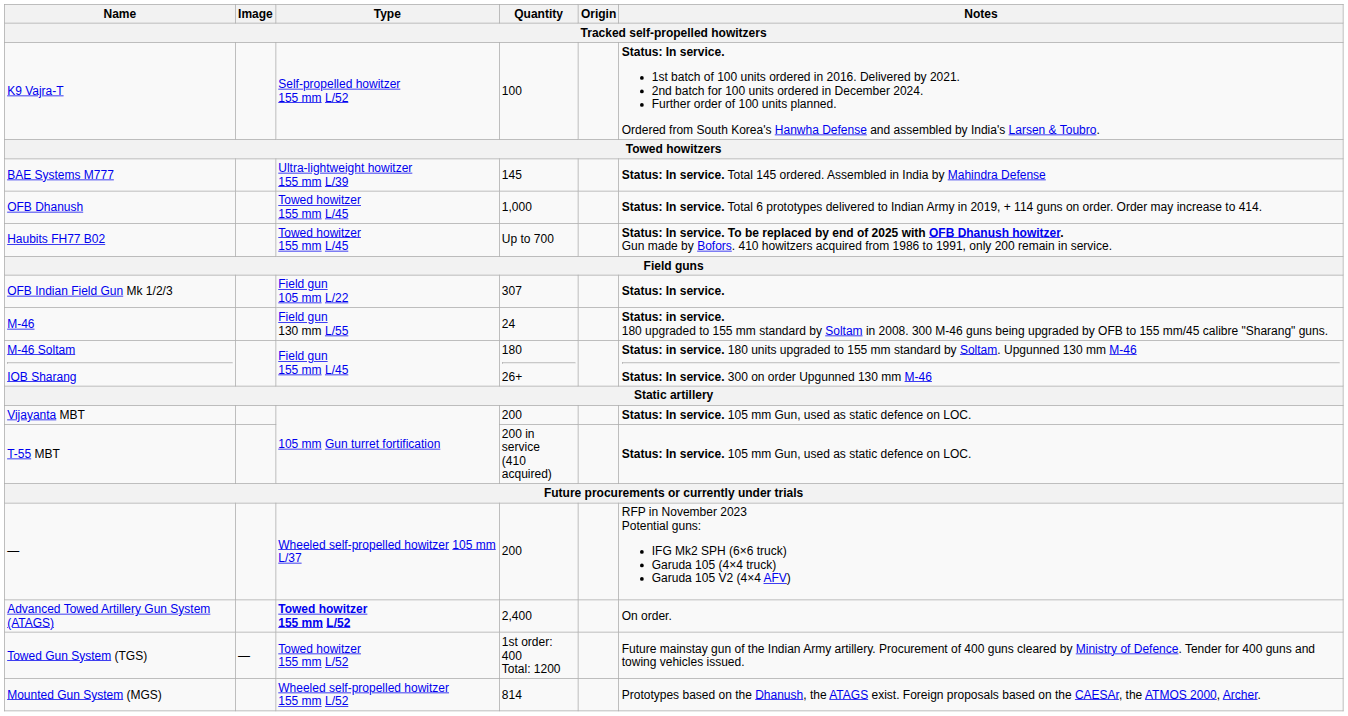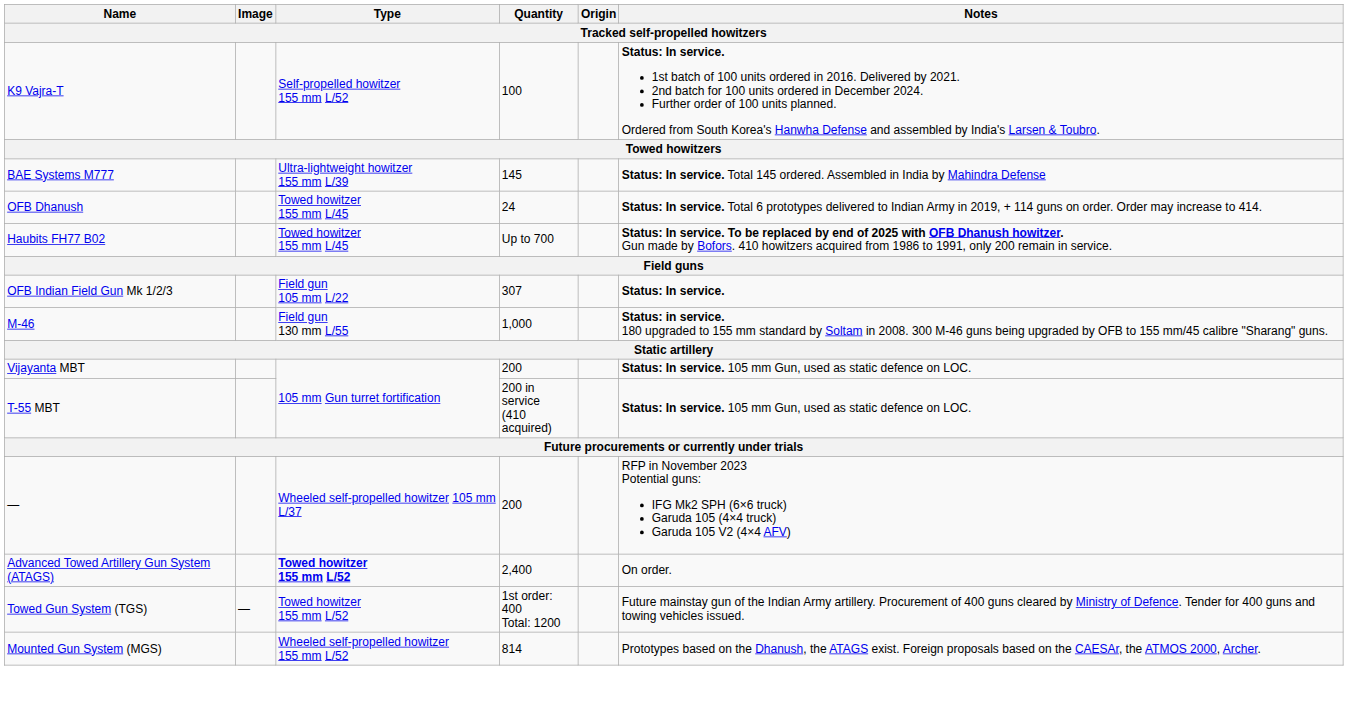OFB Dhanush | Quantity: 1,000 -> 24
M-46 | Quantity: 24 -> 1,000
- row: M-46 Soltam IOB Sharang | Field gun 155 mm L/45 | 180 26+ | Status: in service. 180 units upgraded to 155 mm standard by Soltam. Upgunned 130 mm M-46 Status: In service. 300 on order Upgunned 130 mm M-46
